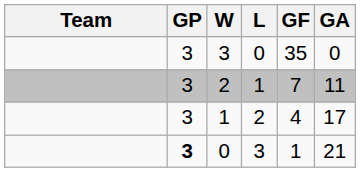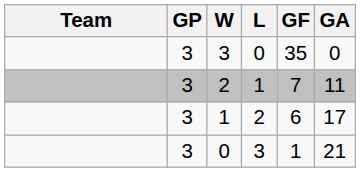row 4 | GF: 4 -> 6
row 5 | GP: bold -> normal
